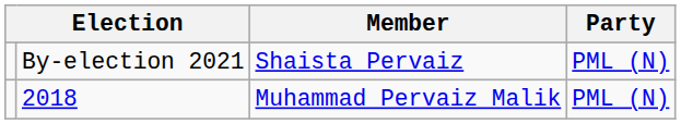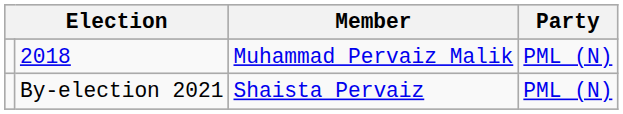rows swapped: 2018 <-> By-election 2021
